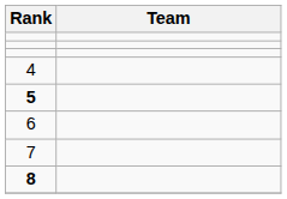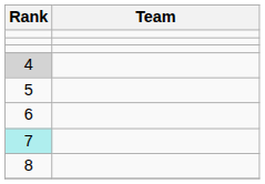row 5 | Rank: no background -> lightgrey background
row 6 | Rank: bold -> normal
row 8 | Rank: no background -> paleturquoise background
row 9 | Rank: bold -> normal
